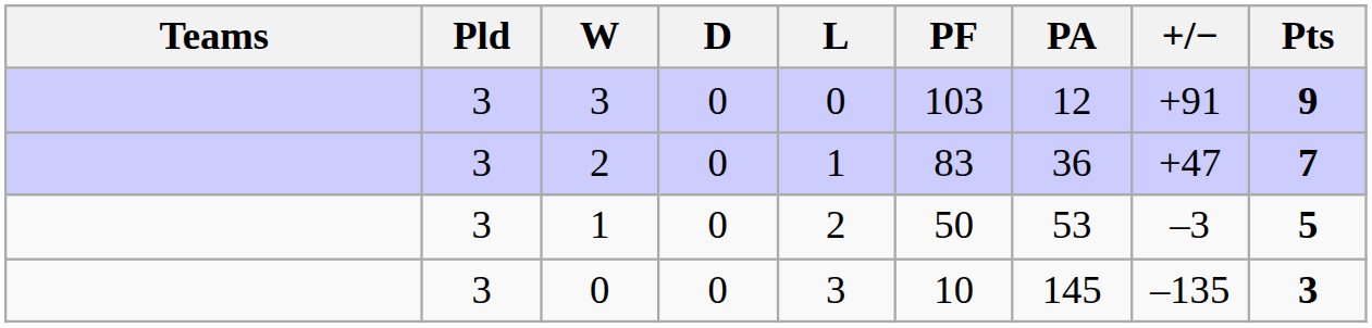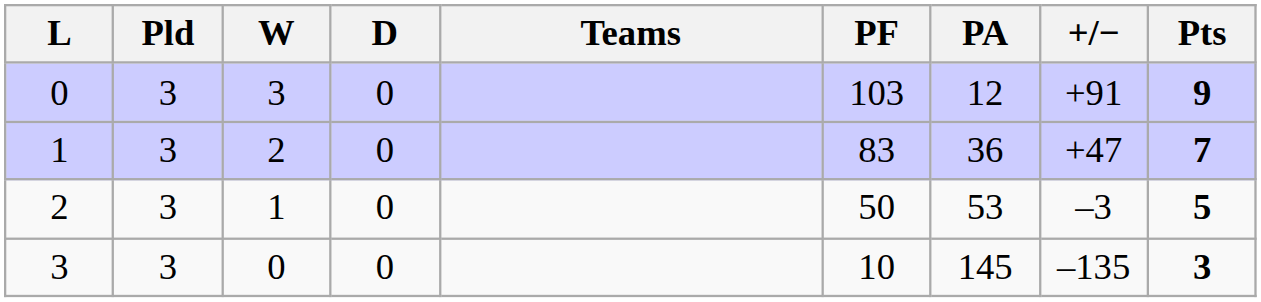columns swapped: Teams <-> L
